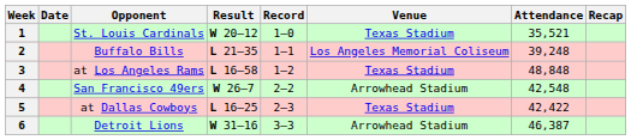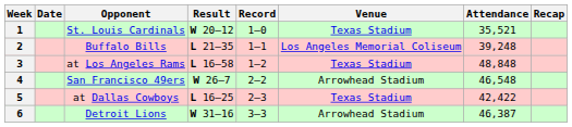4 | Attendance: 42,548 -> 46,548
